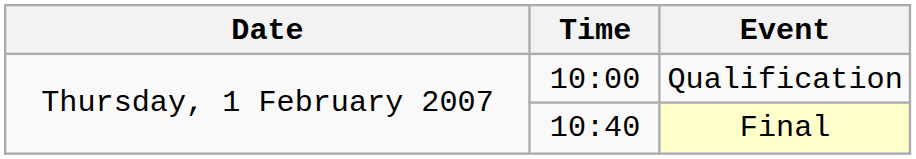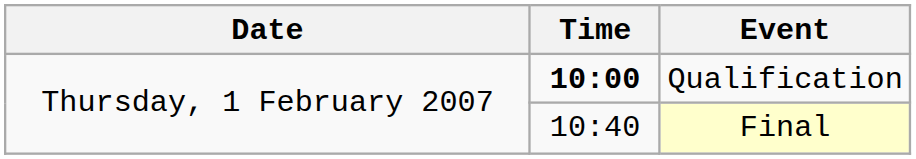Qualification | Time: normal -> bold
